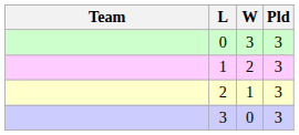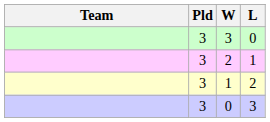columns swapped: Pld <-> L
